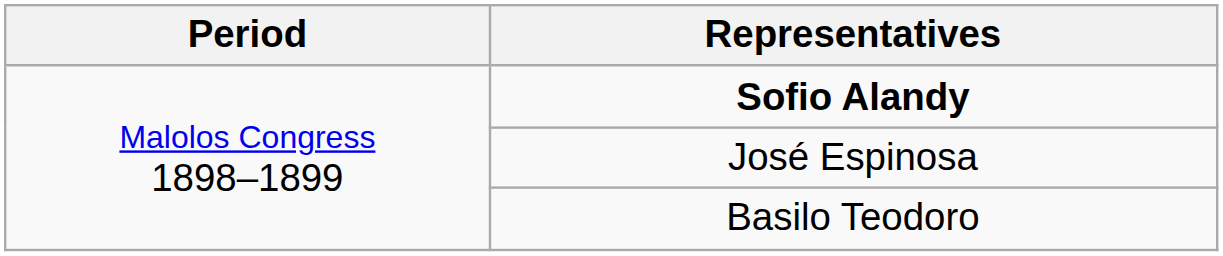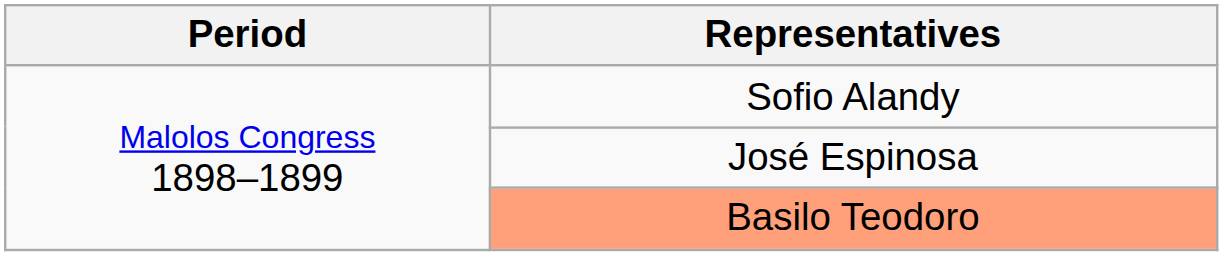Sofio Alandy | Representatives: bold -> normal
Basilo Teodoro | Representatives: no background -> lightsalmon background
